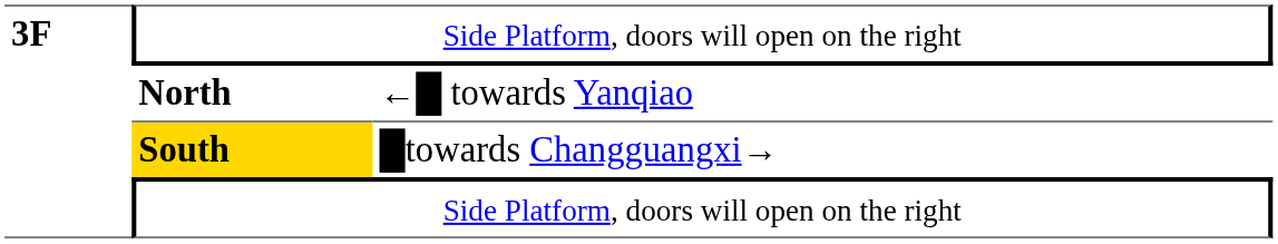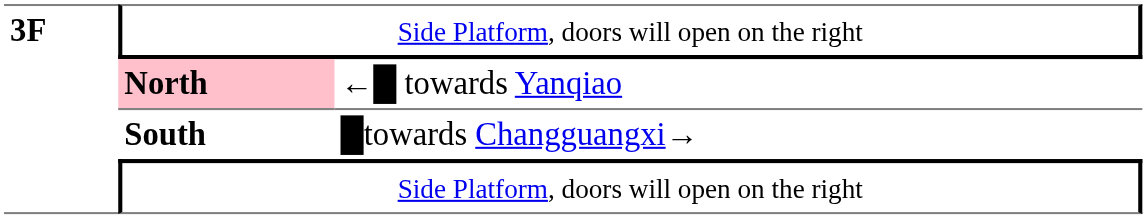North | column 2: no background -> pink background
South | column 2: gold background -> no background
